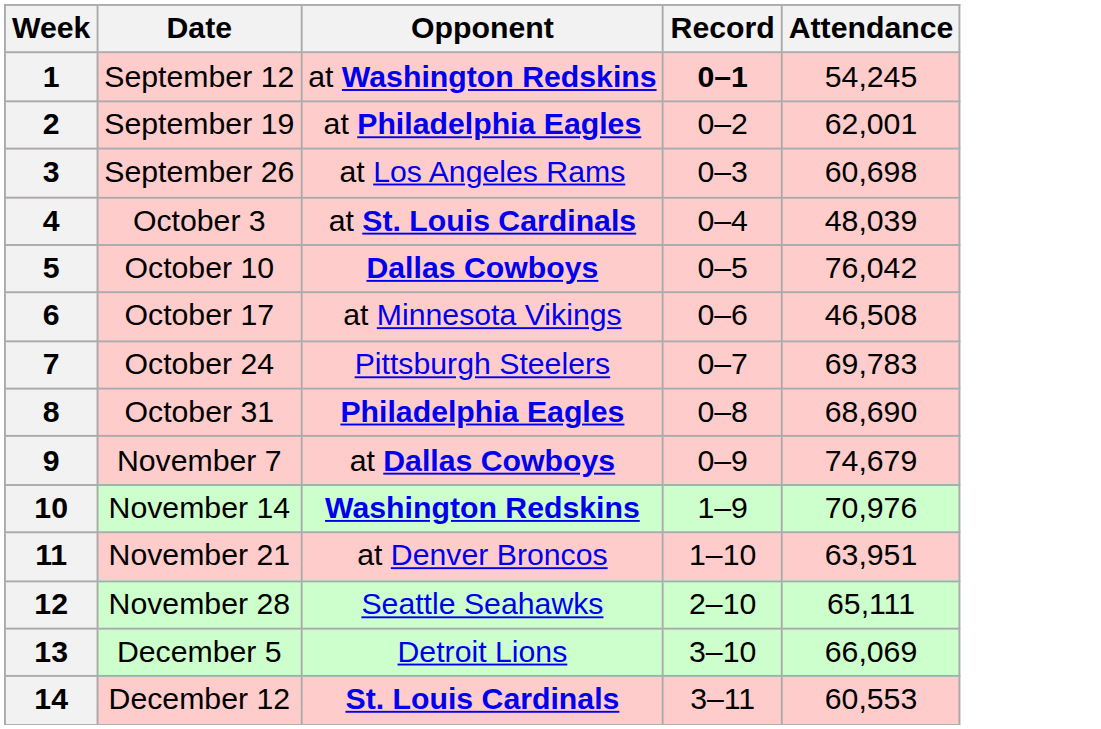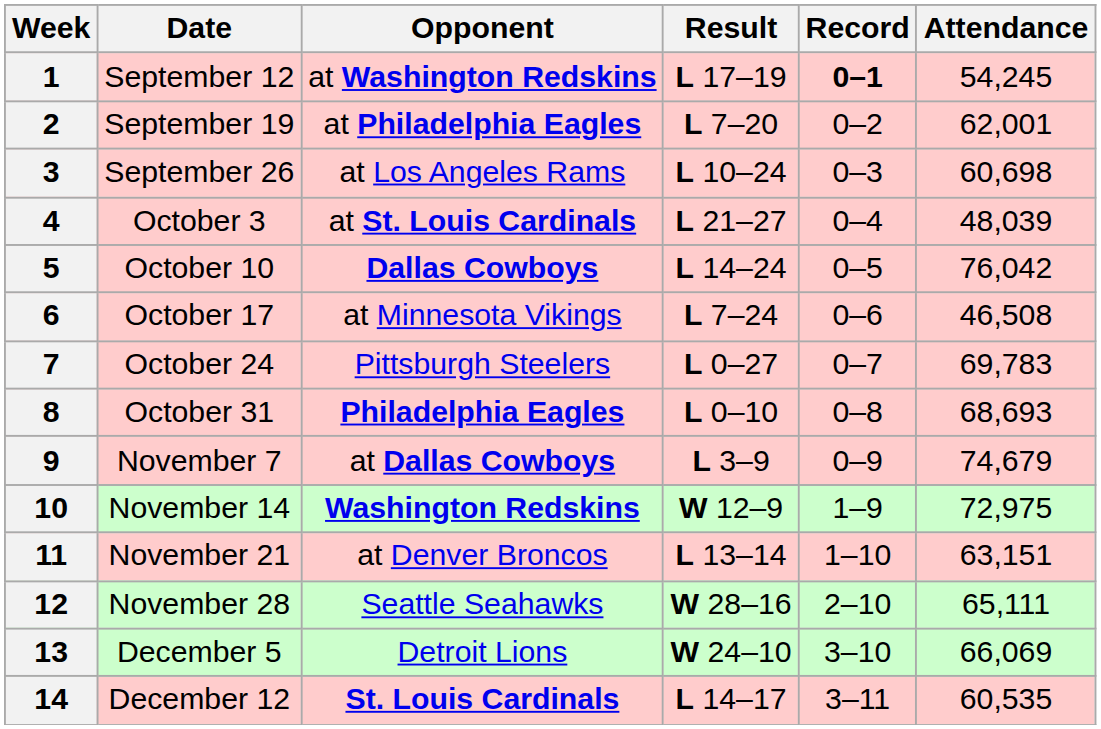+ column: Result | L 17–19 | L 7–20 | L 10–24 | L 21–27 | L 14–24 | L 7–24 | L 0–27 | L 0–10 | L 3–9 | W 12–9 | L 13–14 | W 28–16 | W 24–10 | L 14–17
8 | Attendance: 68,690 -> 68,693
10 | Attendance: 70,976 -> 72,975
11 | Attendance: 63,951 -> 63,151
14 | Attendance: 60,553 -> 60,535
